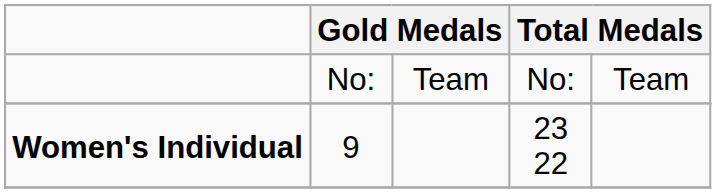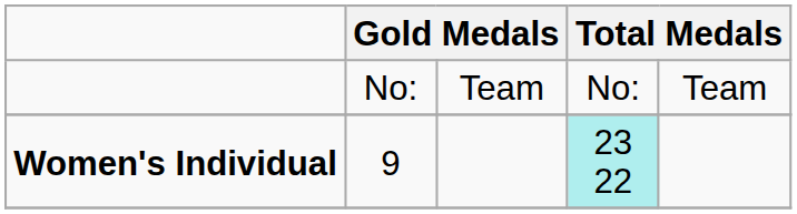Women's Individual | column 4: no background -> paleturquoise background
